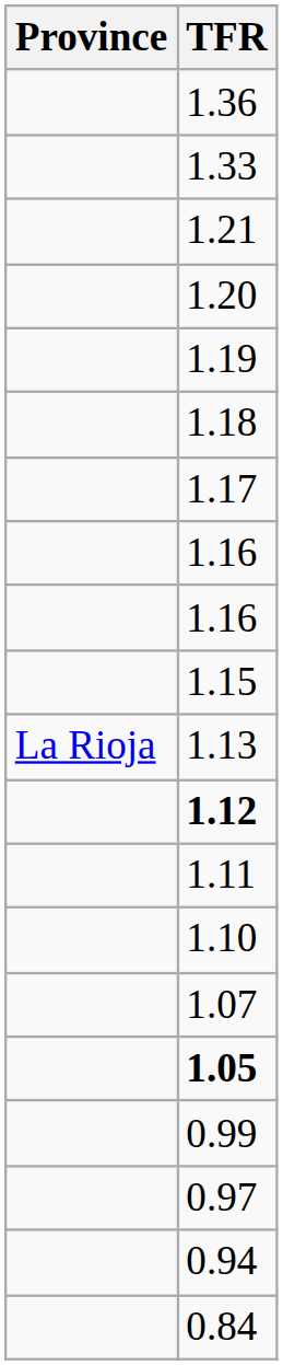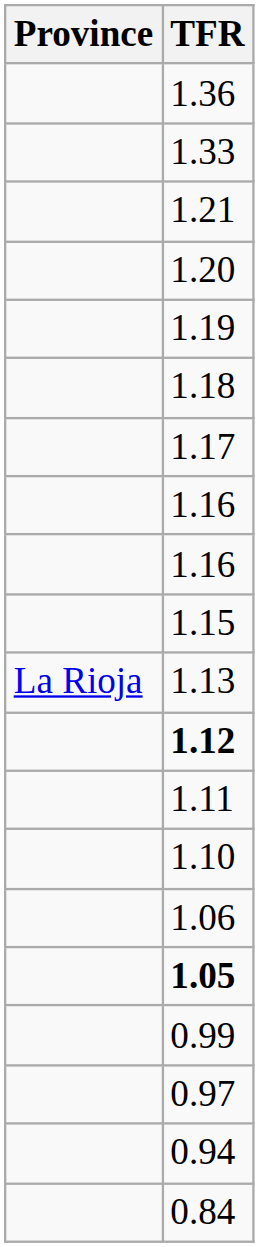row 16 | TFR: 1.07 -> 1.06
